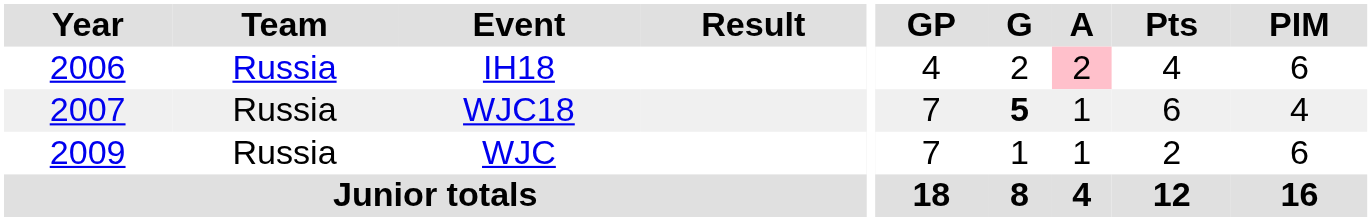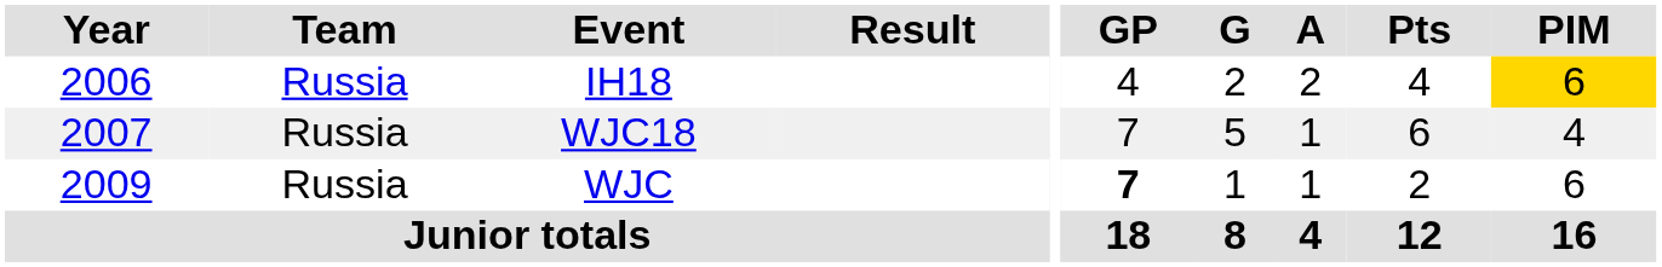IH18 | A: pink background -> no background
IH18 | PIM: no background -> gold background
WJC18 | G: bold -> normal
WJC | GP: normal -> bold
